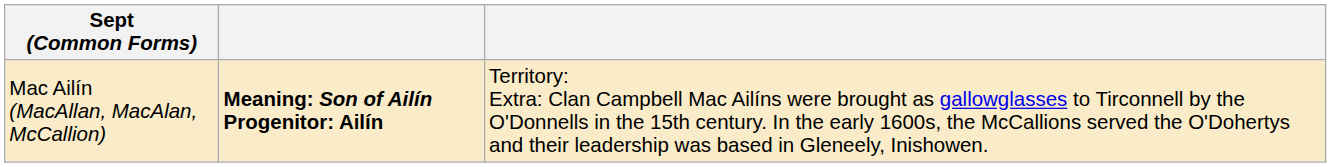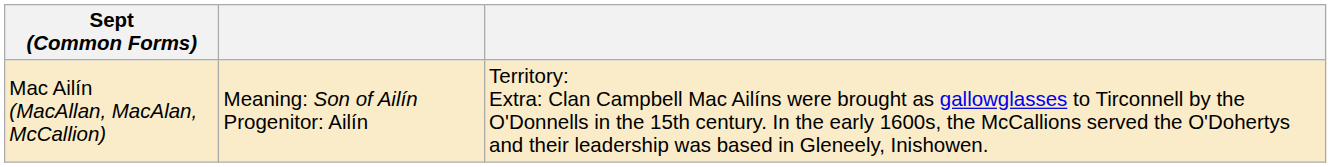Mac Ailín (MacAllan, MacAlan, McCallion) | column 2: bold -> normal
